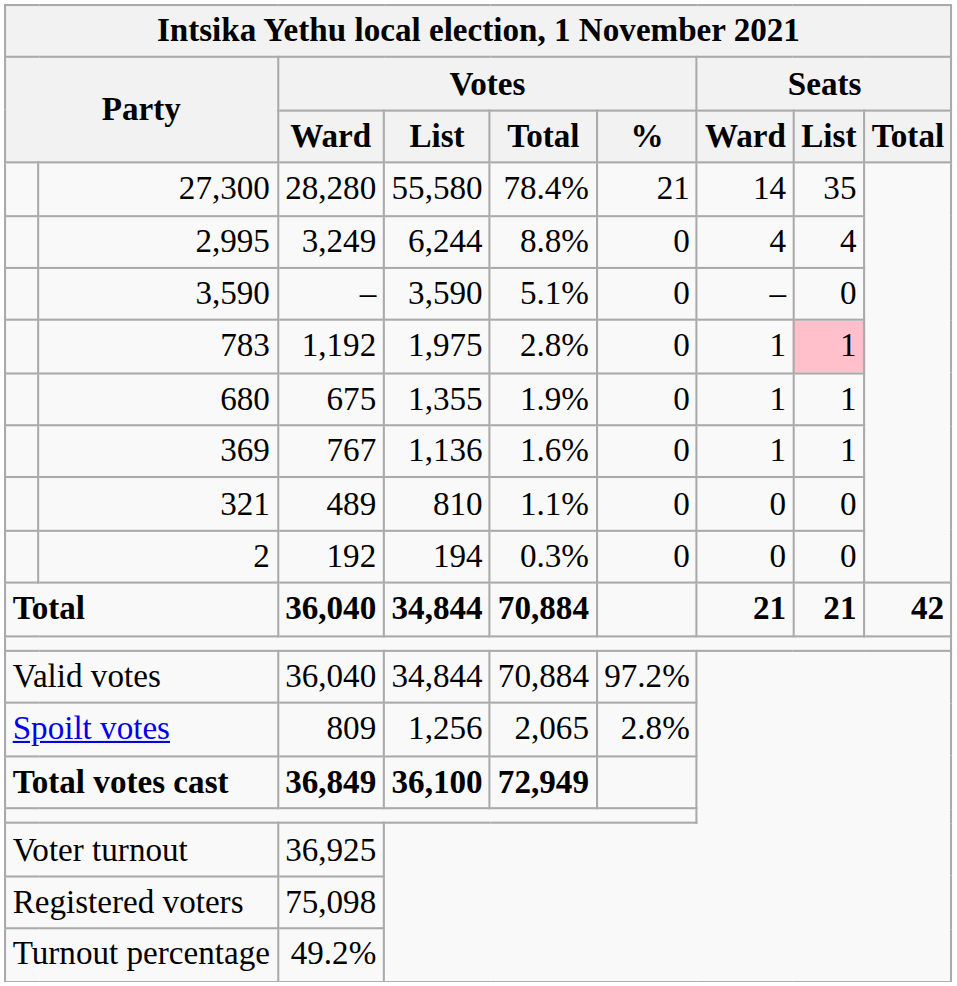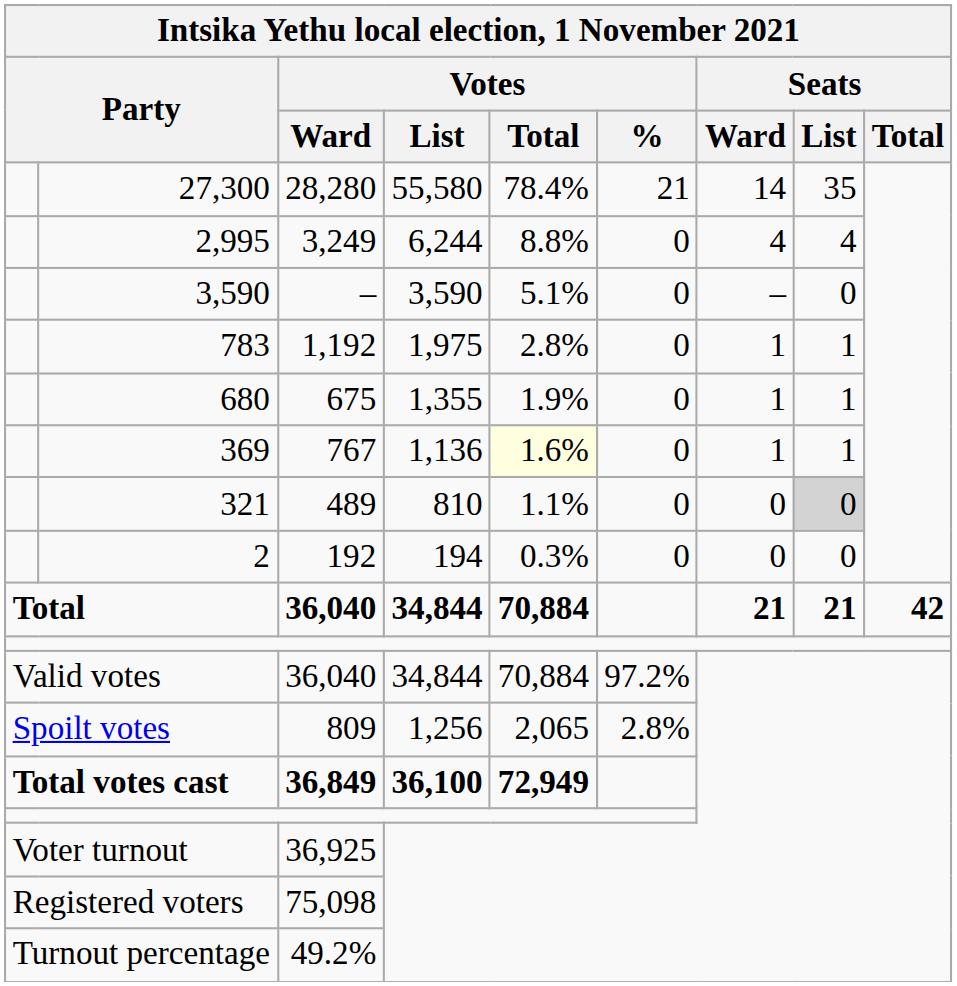783 | Seats / List: pink background -> no background
369 | Votes / Total: no background -> lightyellow background
321 | Seats / List: no background -> lightgrey background
